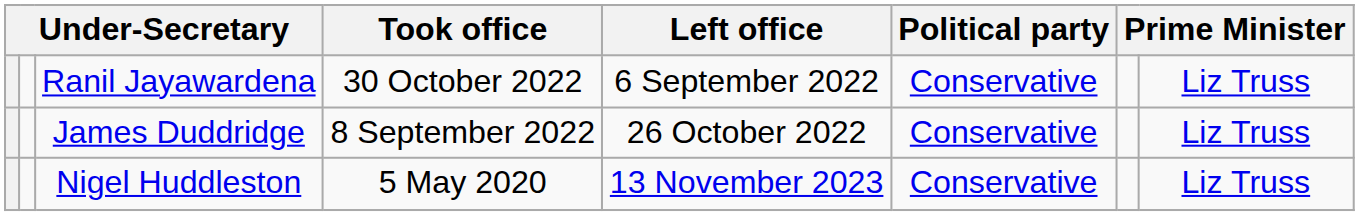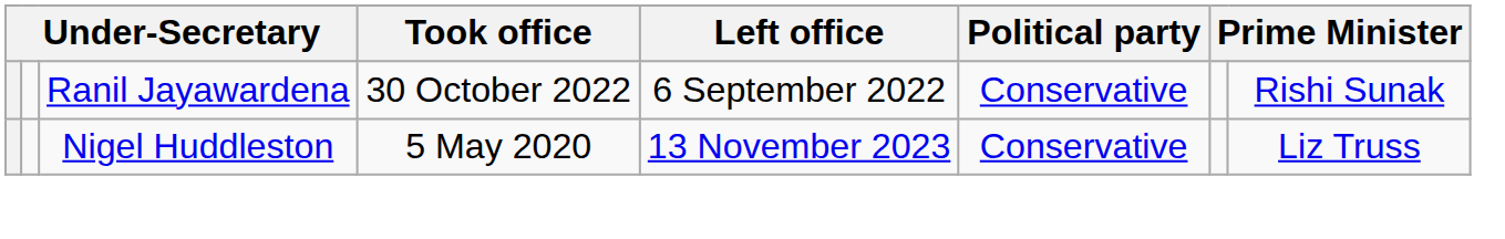Ranil Jayawardena | column 8: Liz Truss -> Rishi Sunak
- row: James Duddridge | 8 September 2022 | 26 October 2022 | Conservative | Liz Truss
